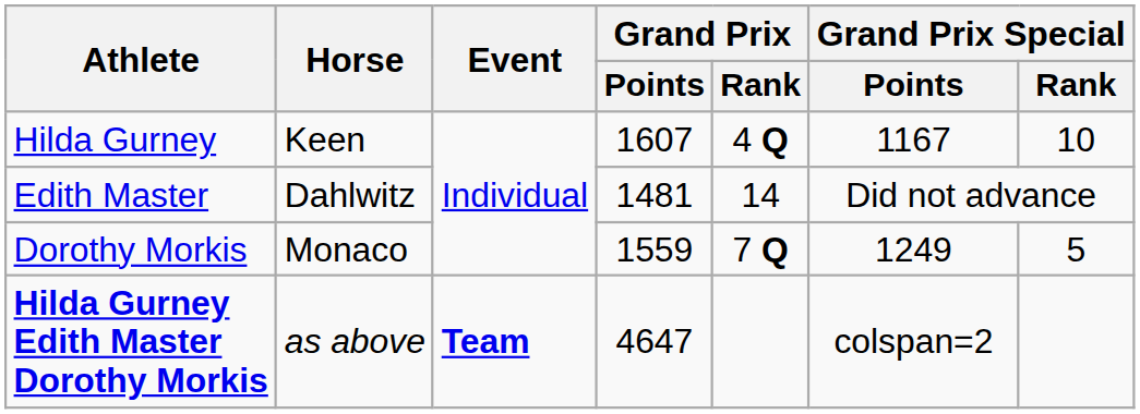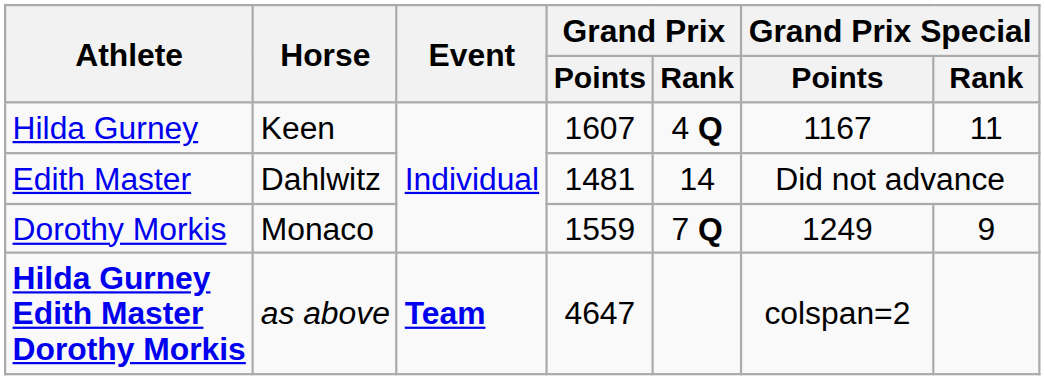Hilda Gurney | Grand Prix Special / Rank: 10 -> 11
Dorothy Morkis | Grand Prix Special / Rank: 5 -> 9
